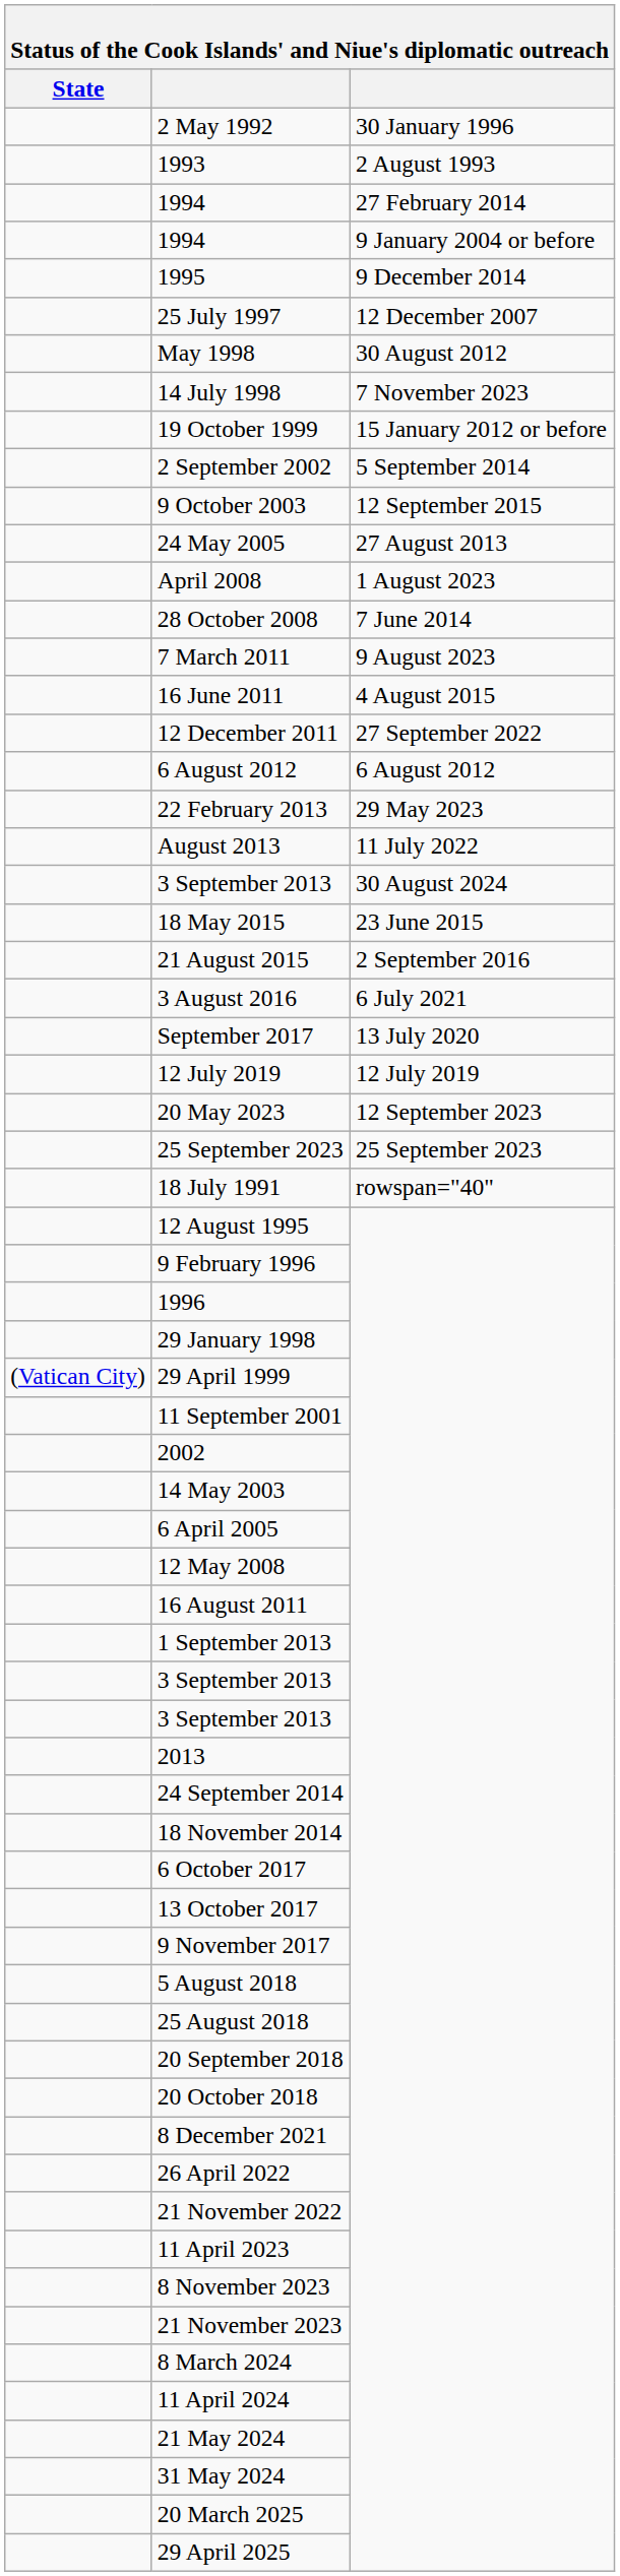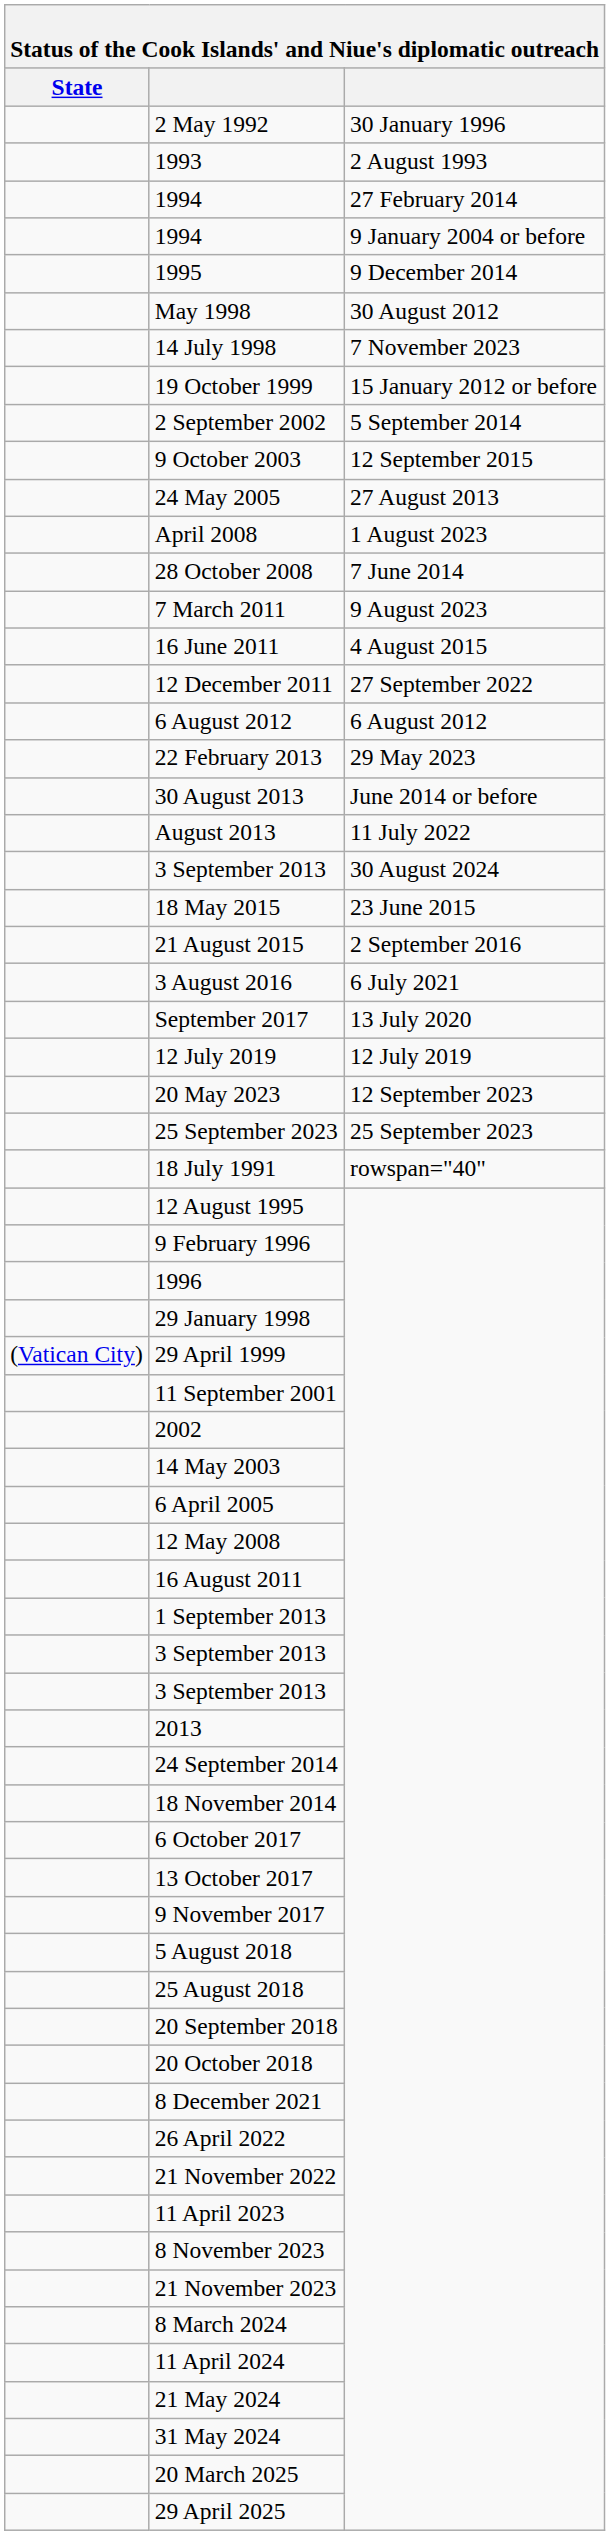- row: 25 July 1997 | 12 December 2007
+ row: 30 August 2013 | June 2014 or before
